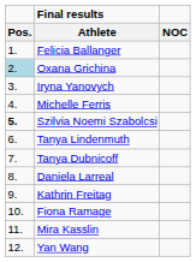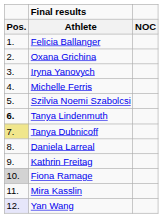Oxana Grichina | Pos.: lightblue background -> no background
Szilvia Noemi Szabolcsi | Pos.: bold -> normal
Tanya Lindenmuth | Pos.: normal -> bold
Tanya Dubnicoff | Pos.: no background -> khaki background
Fiona Ramage | Pos.: no background -> lightgrey background
Yan Wang | Pos.: no background -> lavender background
